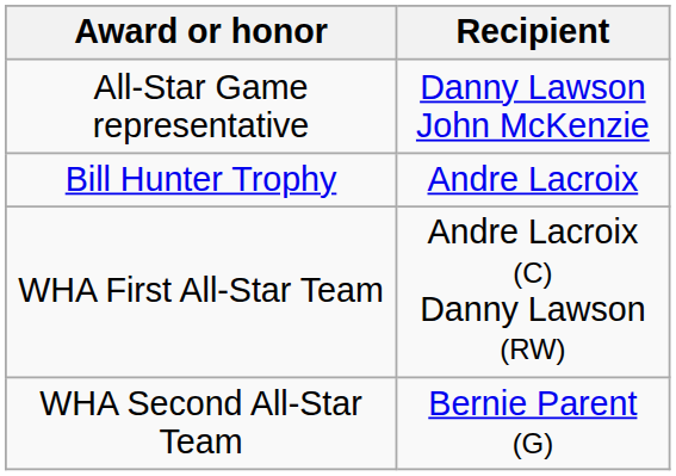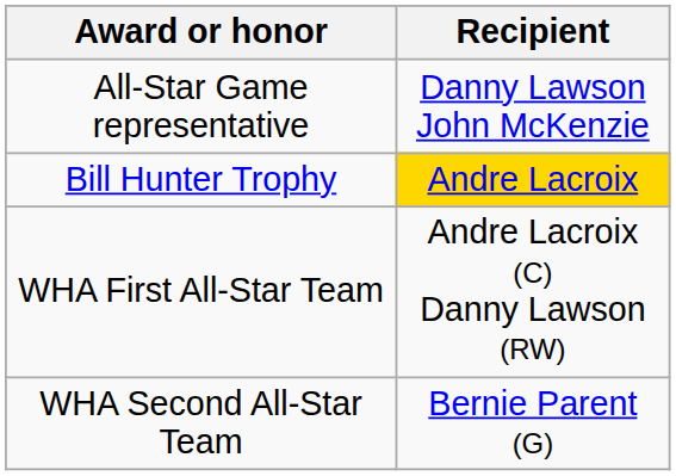Bill Hunter Trophy | Recipient: no background -> gold background
